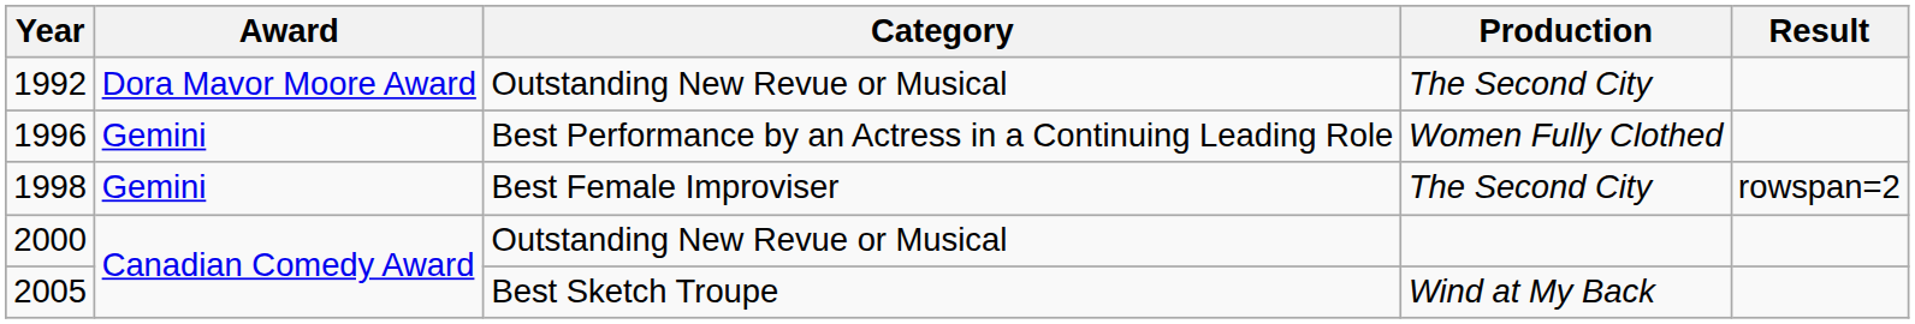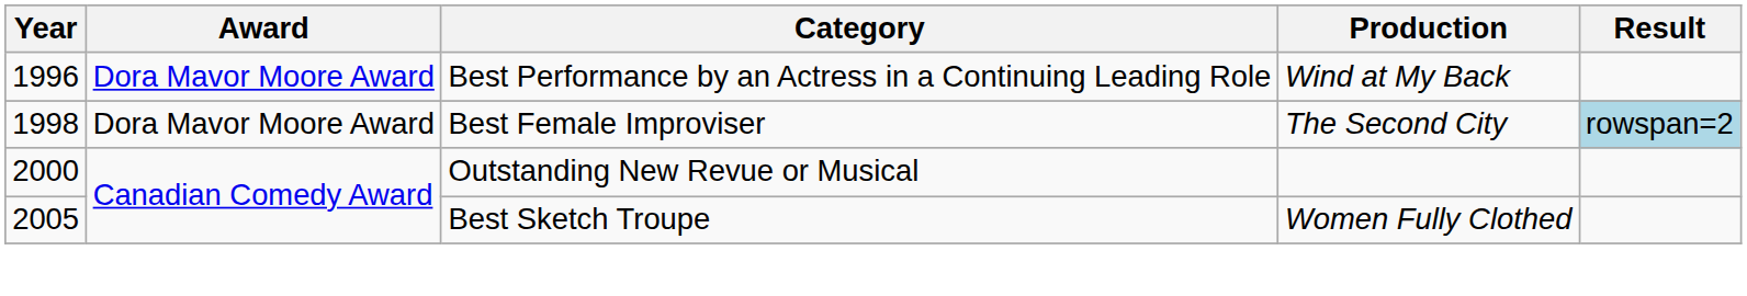- row: 1992 | Dora Mavor Moore Award | Outstanding New Revue or Musical | The Second City
1996 | Award: Gemini -> Dora Mavor Moore Award
1996 | Production: Women Fully Clothed -> Wind at My Back
1998 | Award: Gemini -> Dora Mavor Moore Award
1998 | Result: no background -> lightblue background
2005 | Production: Wind at My Back -> Women Fully Clothed
